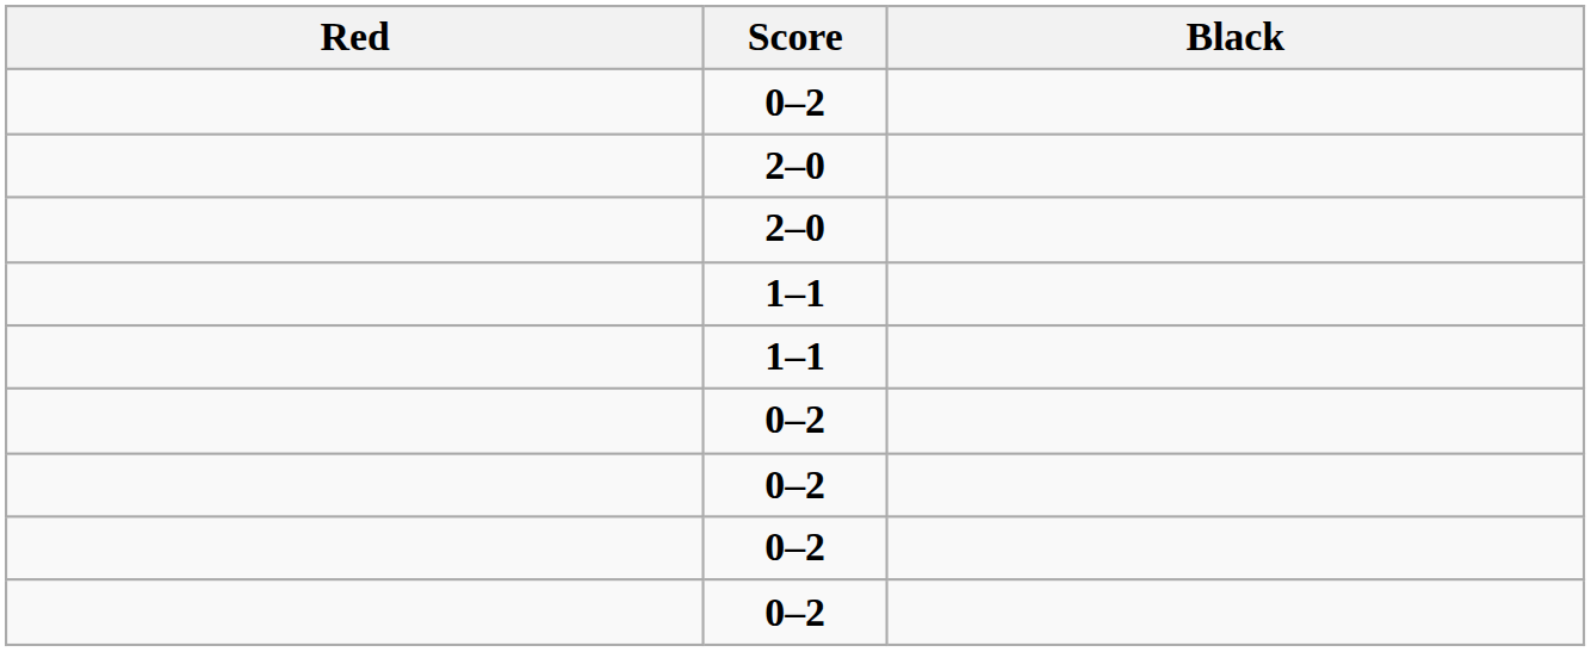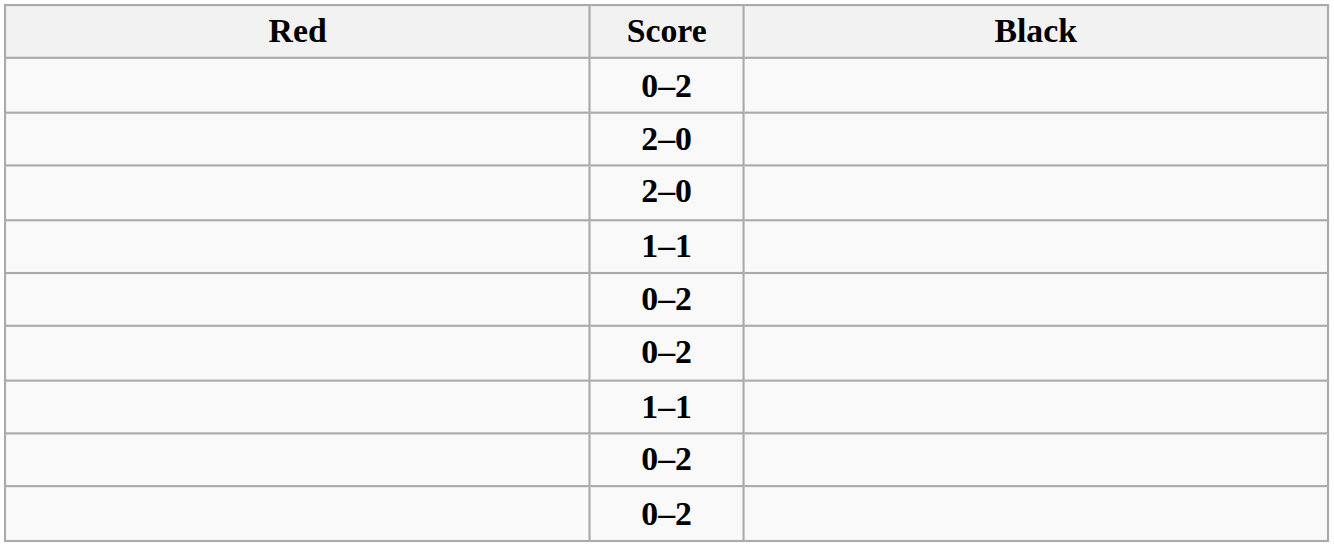row 6 | Score: 1–1 -> 0–2
row 8 | Score: 0–2 -> 1–1
